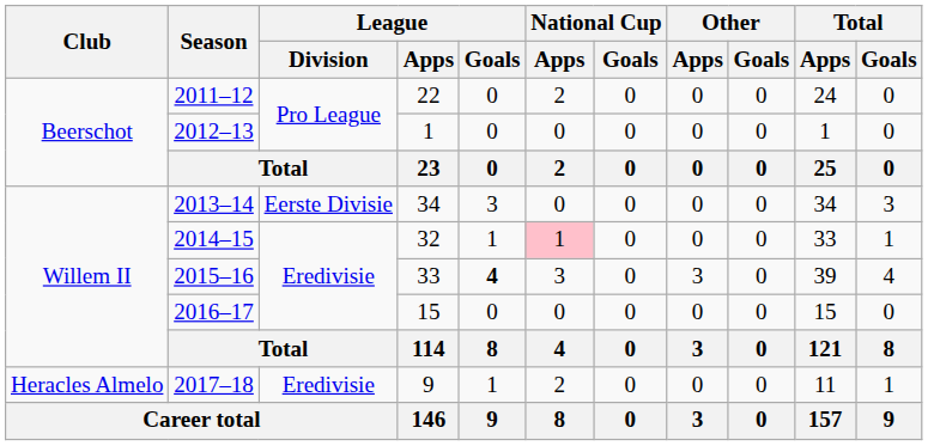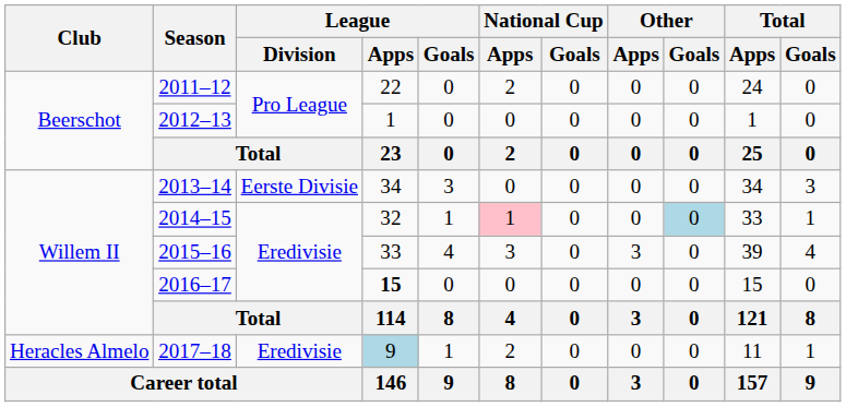2014–15 | Other / Goals: no background -> lightblue background
2015–16 | League / Goals: bold -> normal
2016–17 | League / Apps: normal -> bold
2017–18 | League / Apps: no background -> lightblue background
